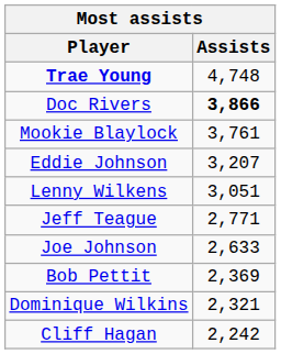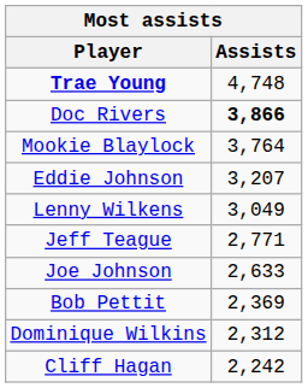Mookie Blaylock | Assists: 3,761 -> 3,764
Lenny Wilkens | Assists: 3,051 -> 3,049
Dominique Wilkins | Assists: 2,321 -> 2,312
